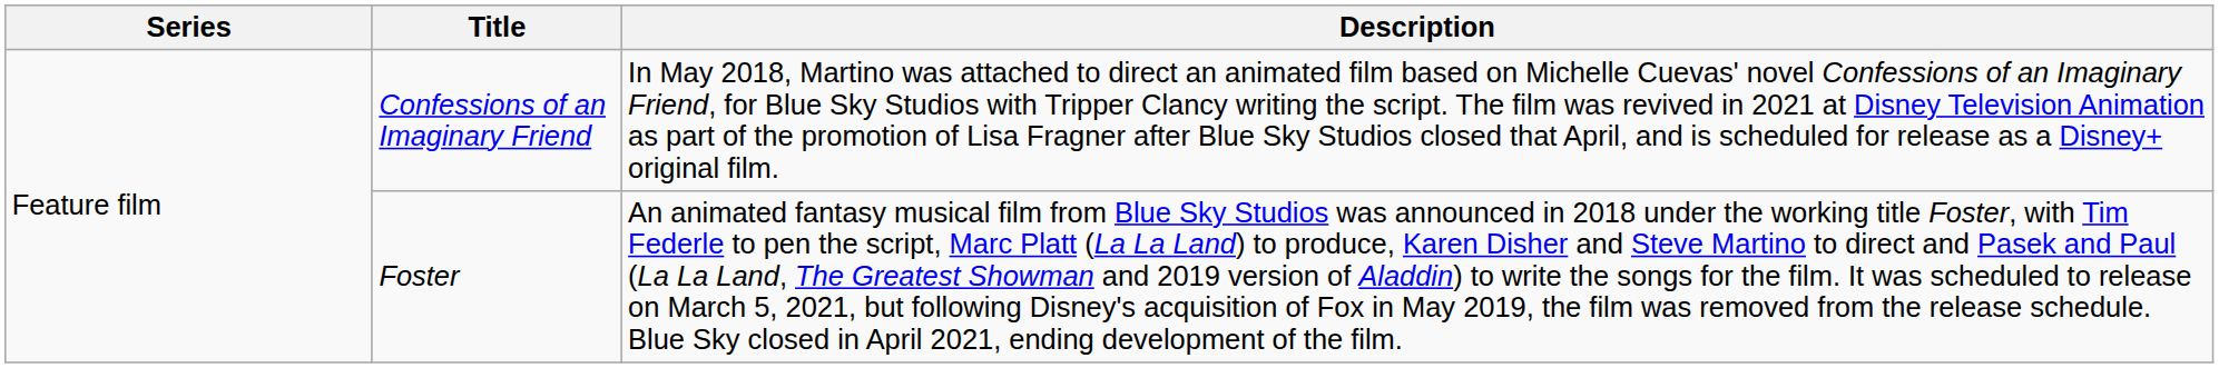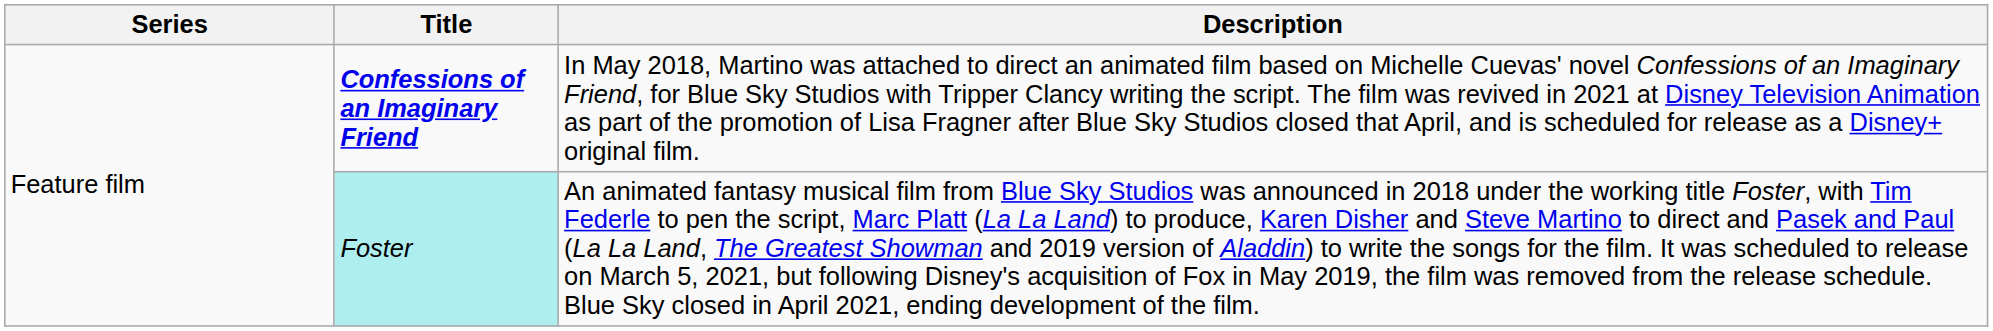Confessions of an Imaginary Friend | Title: normal -> bold
Foster | Title: no background -> paleturquoise background
